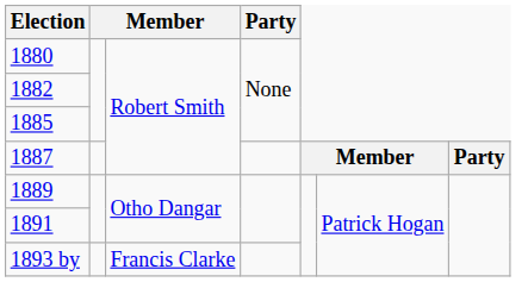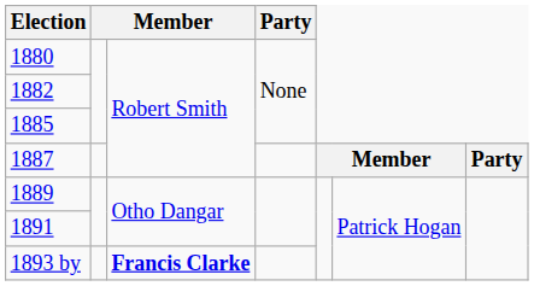1893 by | column 3: normal -> bold
